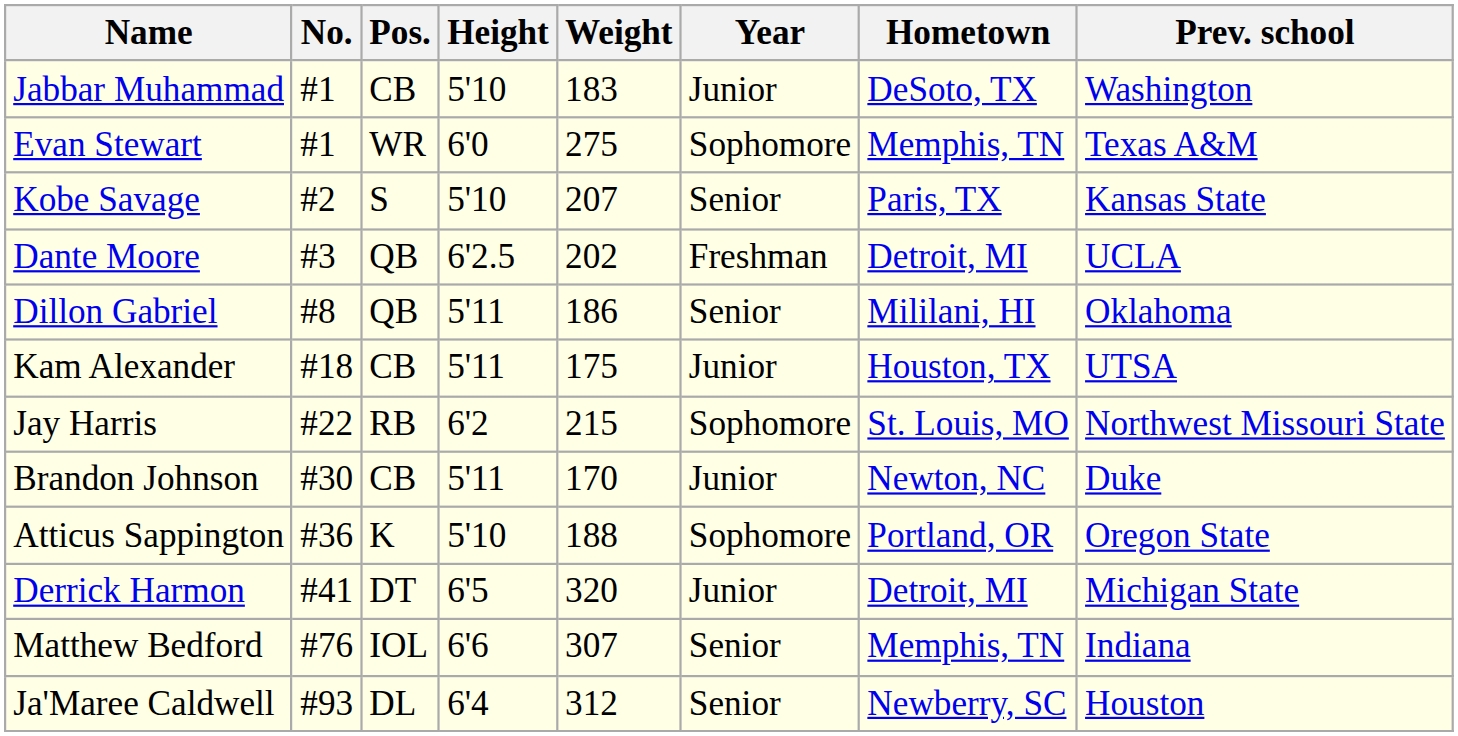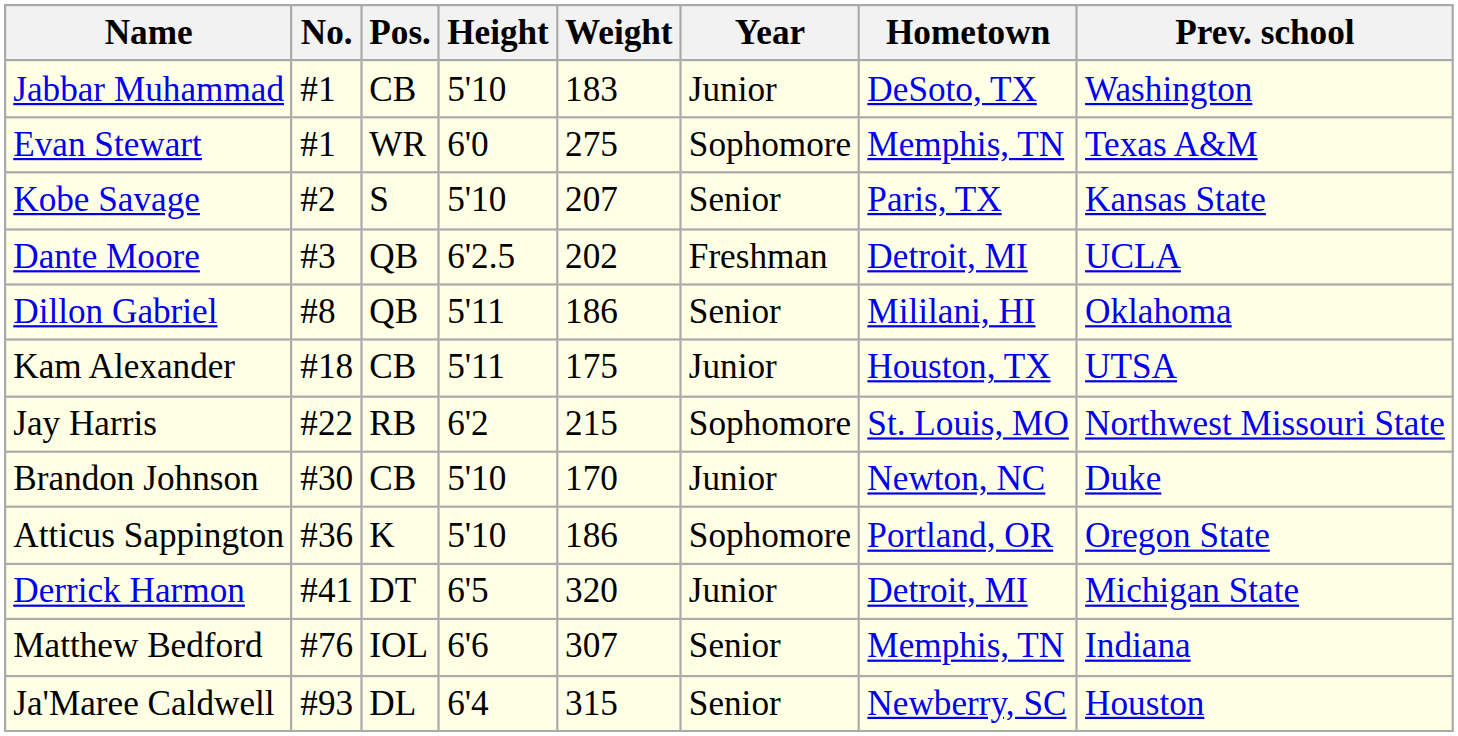Brandon Johnson | Height: 5'11 -> 5'10
Atticus Sappington | Weight: 188 -> 186
Ja'Maree Caldwell | Weight: 312 -> 315
